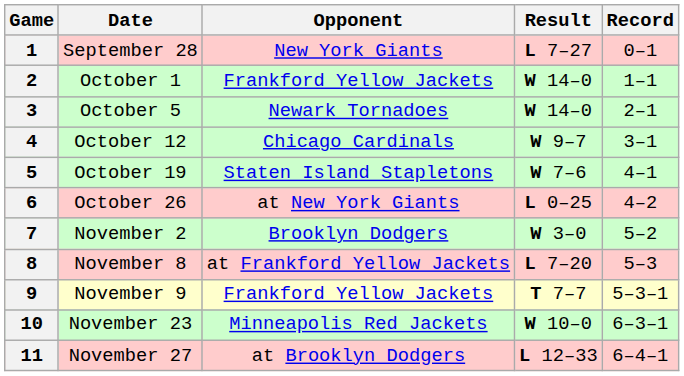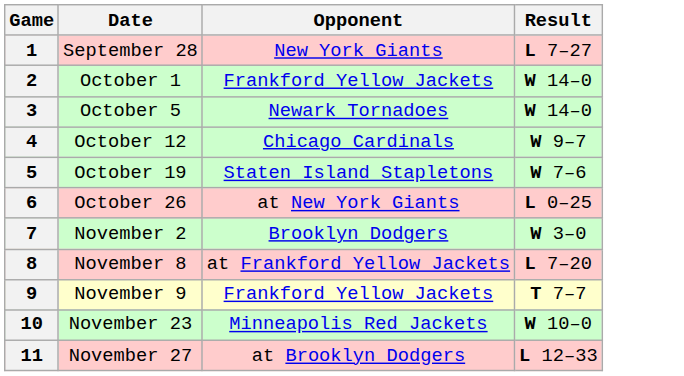- column: Record | 0–1 | 1–1 | 2–1 | 3–1 | 4–1 | 4–2 | 5–2 | 5–3 | 5–3–1 | 6–3–1 | 6–4–1
